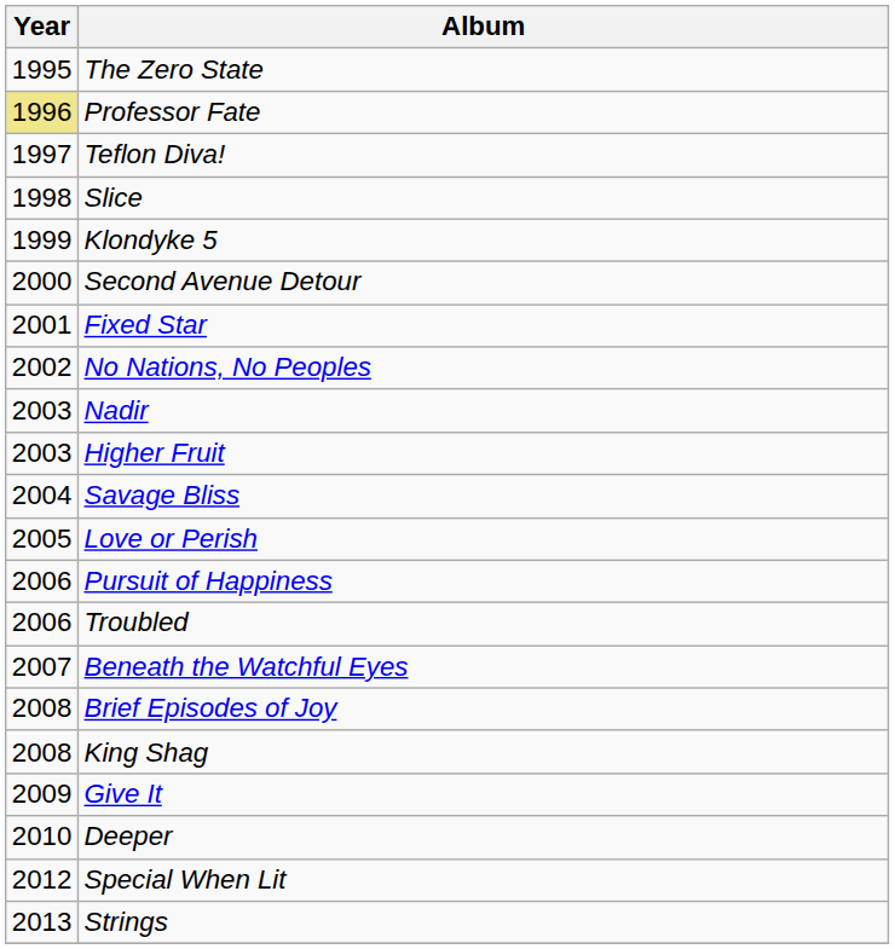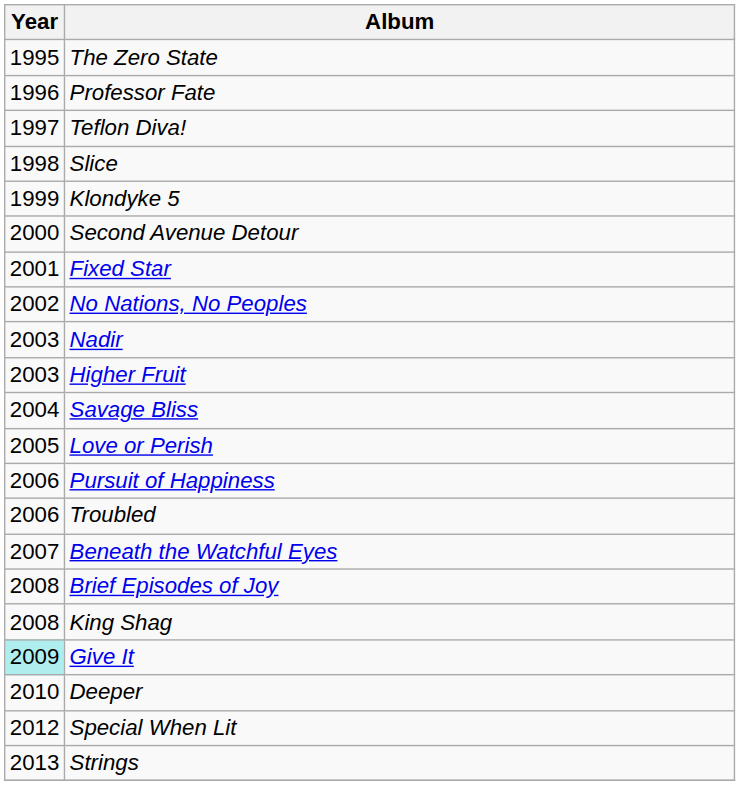Professor Fate | Year: khaki background -> no background
Give It | Year: no background -> paleturquoise background
